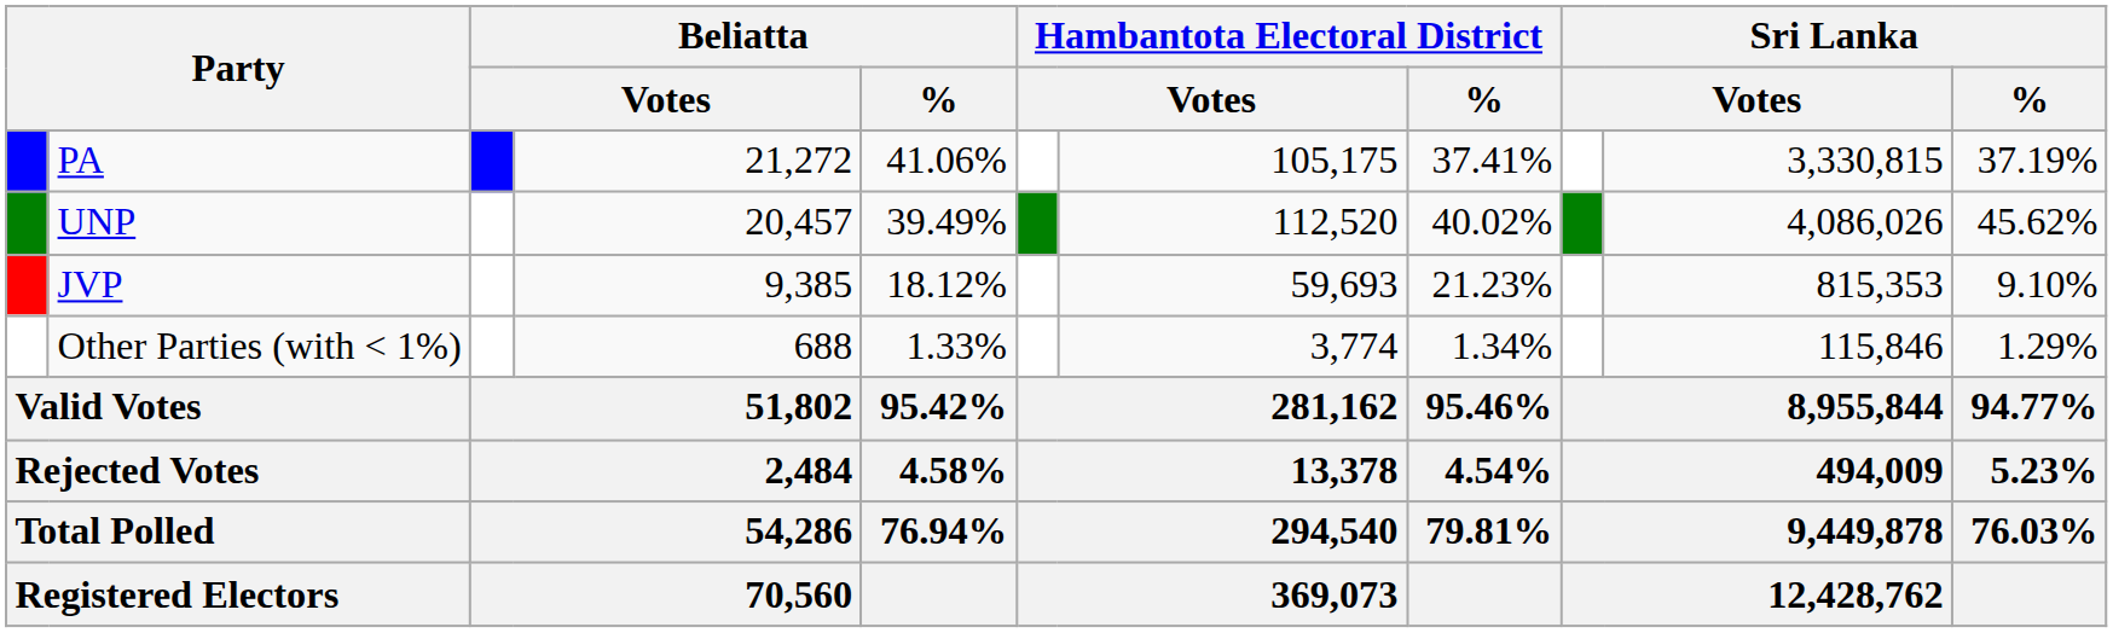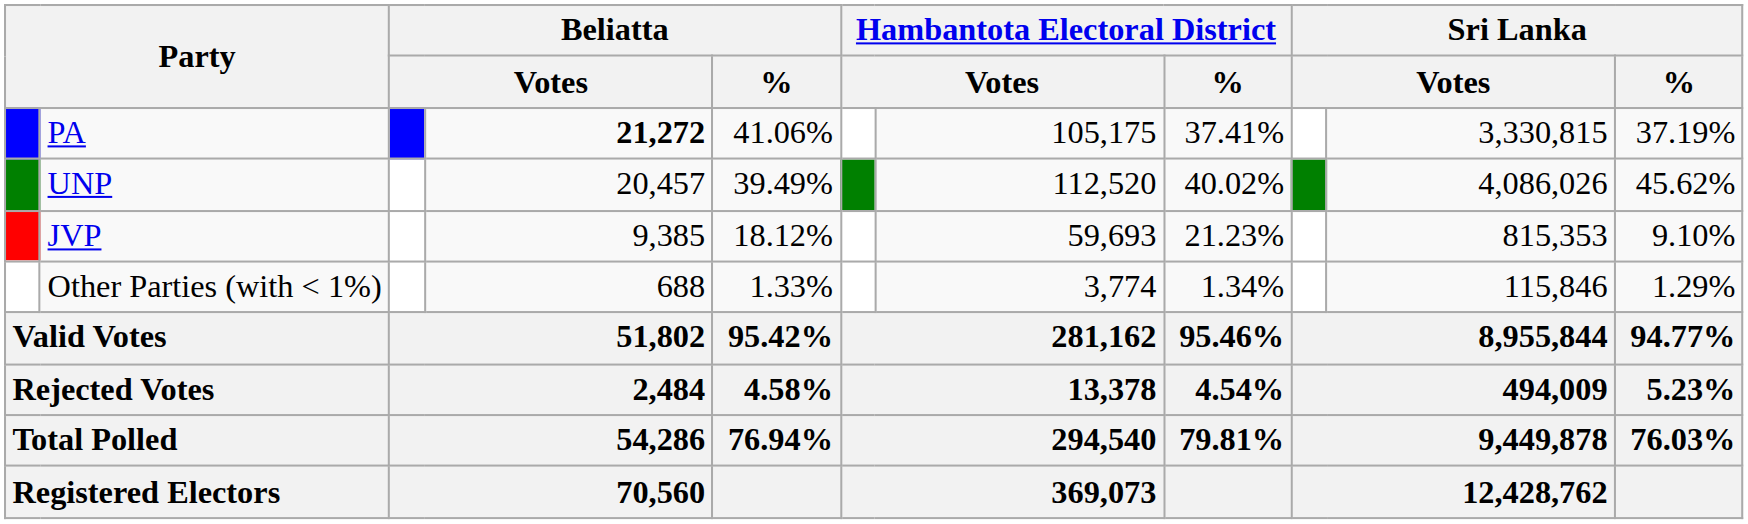PA | column 4: normal -> bold
